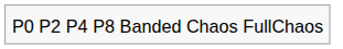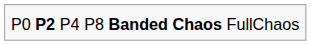P0 | column 2: normal -> bold
P0 | column 5: normal -> bold
